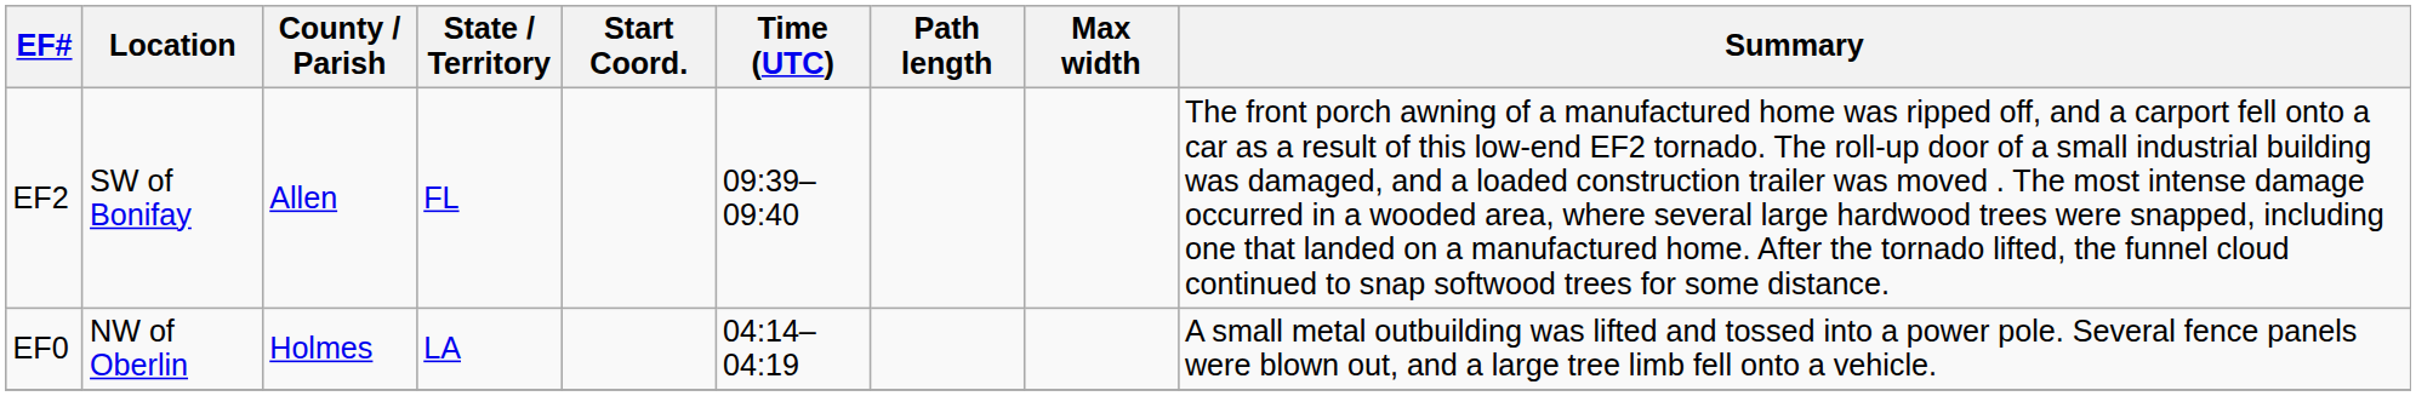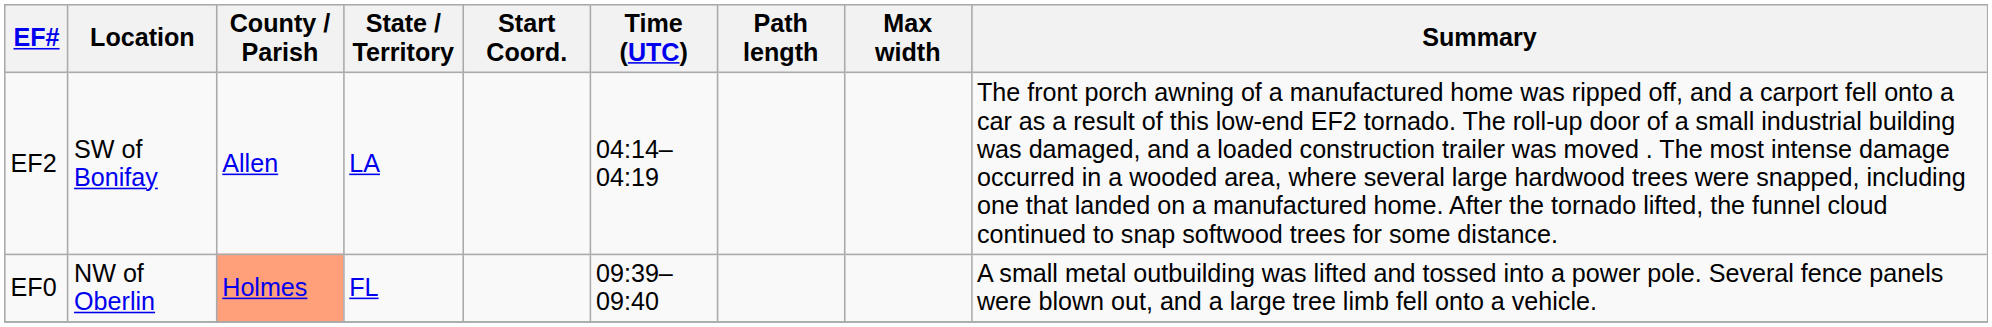EF2 | State / Territory: FL -> LA
EF2 | Time (UTC): 09:39–09:40 -> 04:14–04:19
EF0 | County / Parish: no background -> lightsalmon background
EF0 | State / Territory: LA -> FL
EF0 | Time (UTC): 04:14–04:19 -> 09:39–09:40
